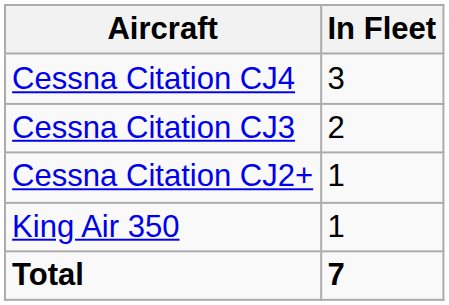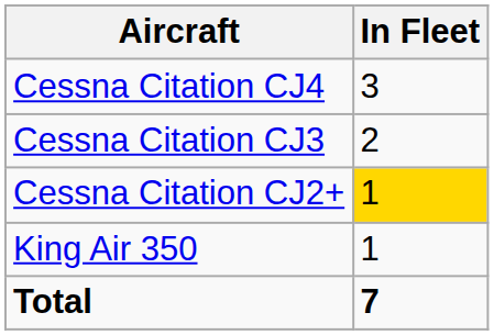Cessna Citation CJ2+ | In Fleet: no background -> gold background
